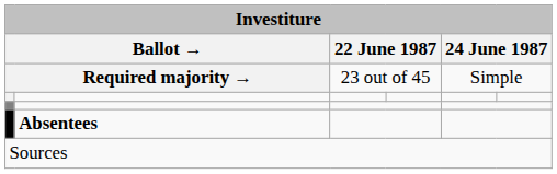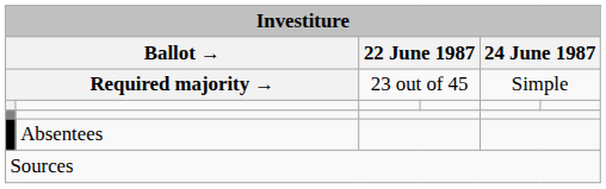Absentees | column 2: bold -> normal
